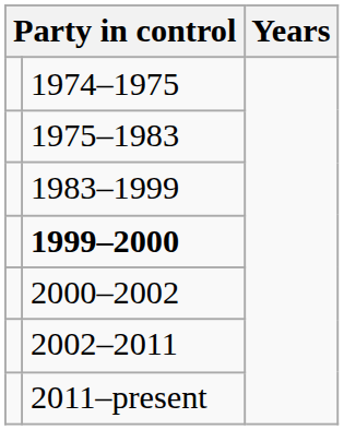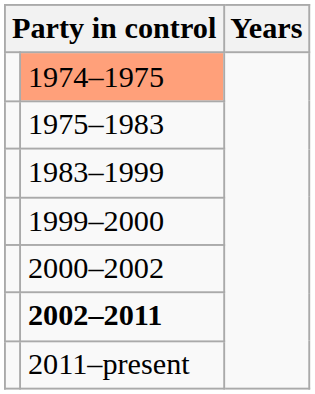1974–1975 | column 2: no background -> lightsalmon background
1999–2000 | column 2: bold -> normal
2002–2011 | column 2: normal -> bold
